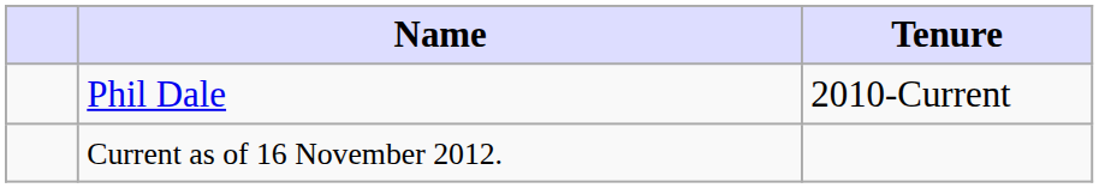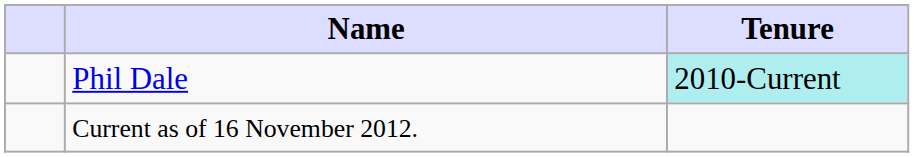Phil Dale | Tenure: no background -> paleturquoise background
